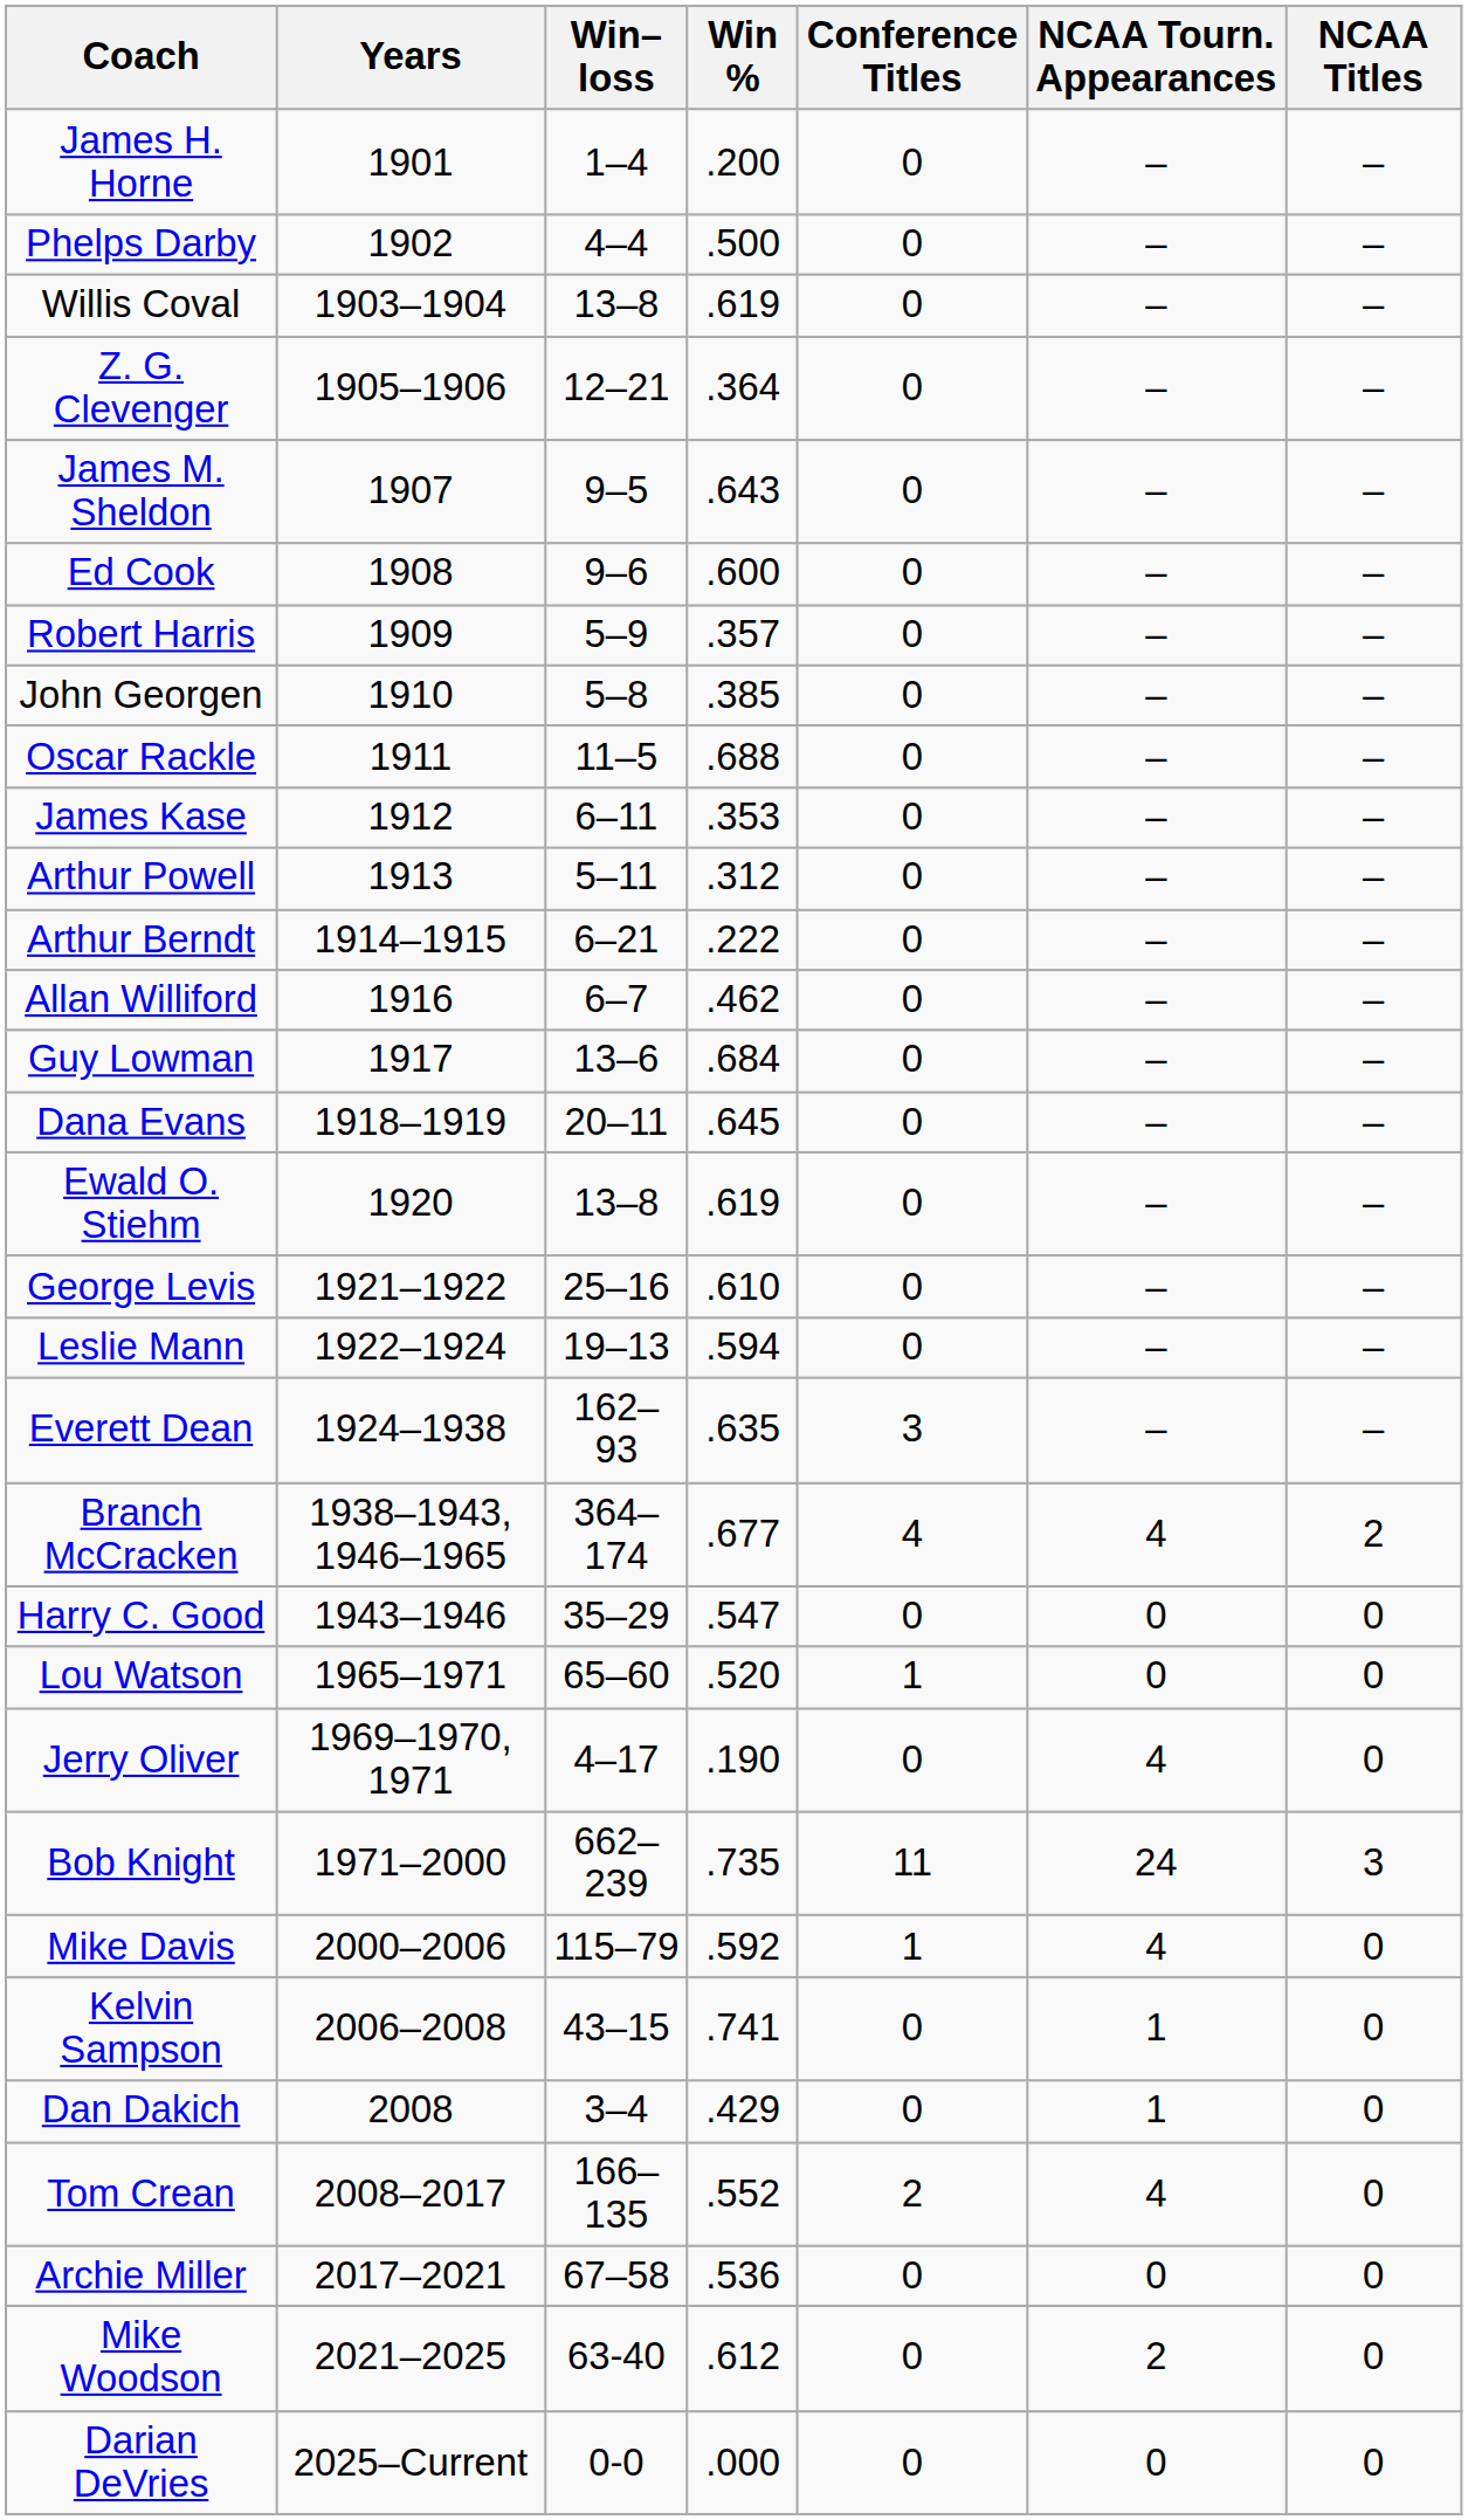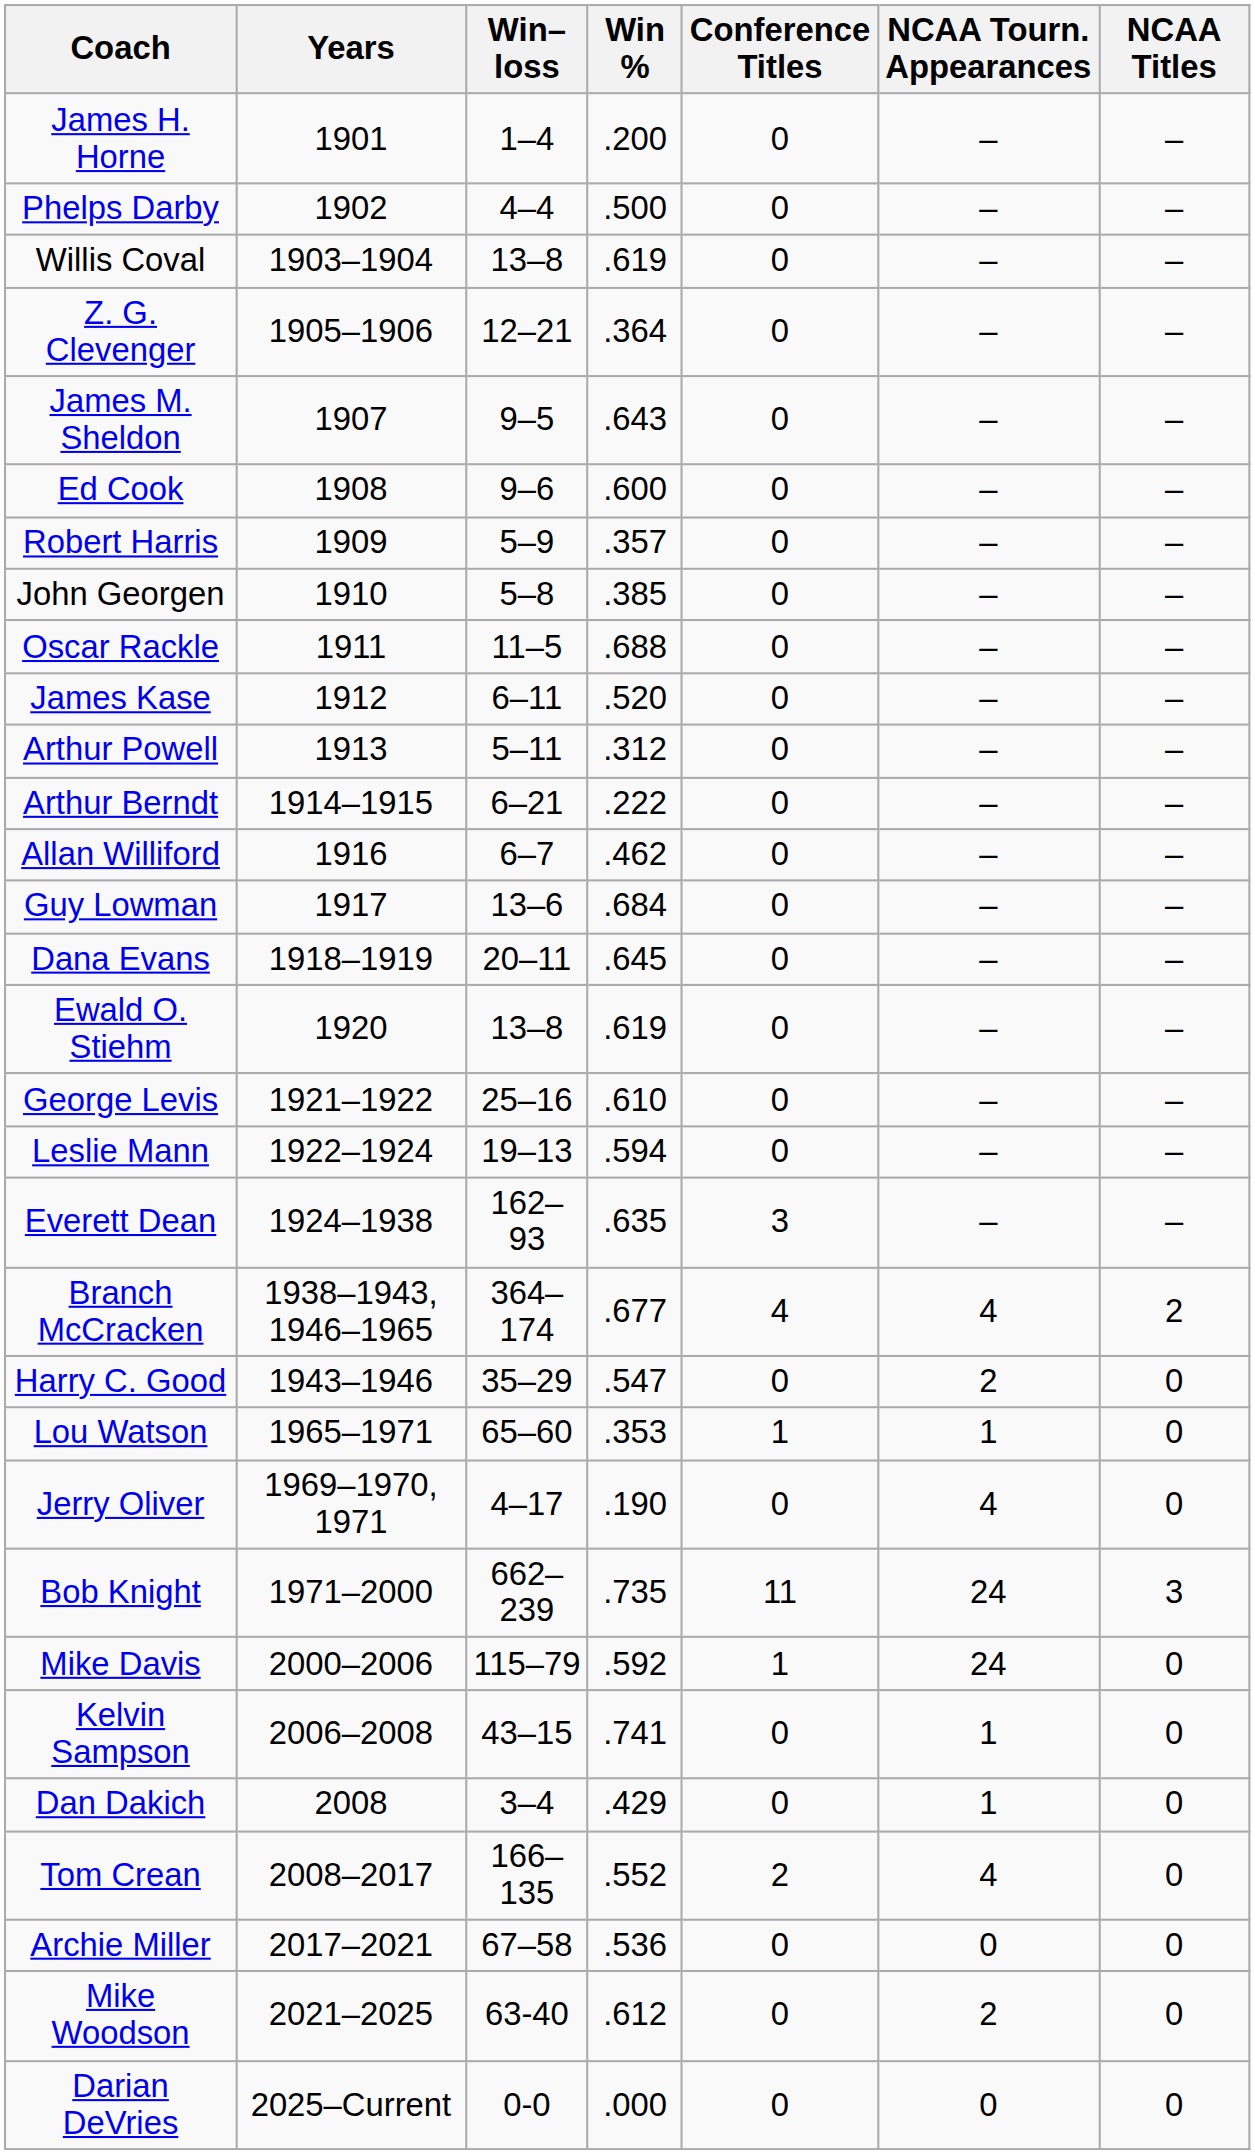James Kase | Win %: .353 -> .520
Harry C. Good | NCAA Tourn. Appearances: 0 -> 2
Lou Watson | Win %: .520 -> .353
Lou Watson | NCAA Tourn. Appearances: 0 -> 1
Mike Davis | NCAA Tourn. Appearances: 4 -> 24
